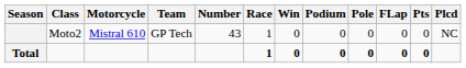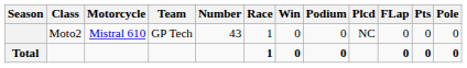columns swapped: Pole <-> Plcd
